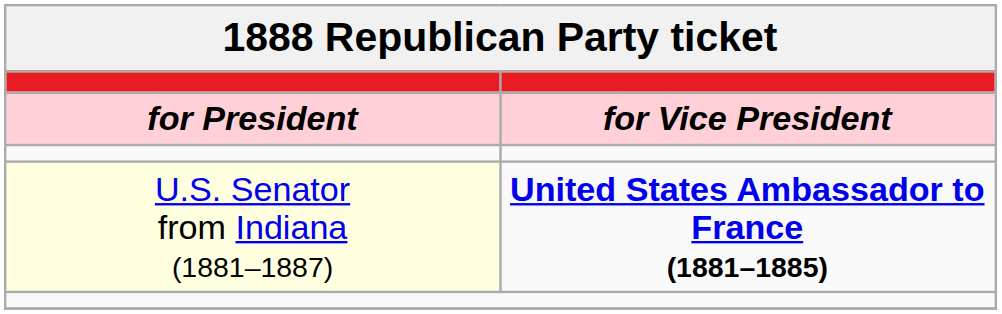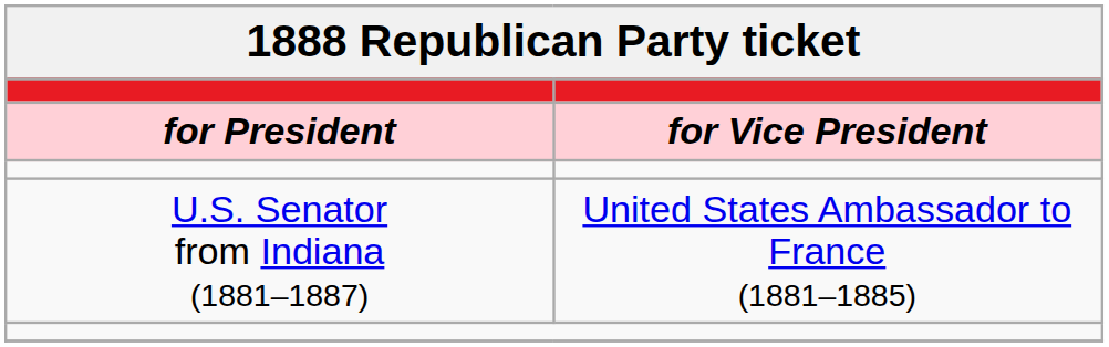U.S. Senator from Indiana (1881–1887) | column 1: lightyellow background -> no background
U.S. Senator from Indiana (1881–1887) | column 2: bold -> normal
